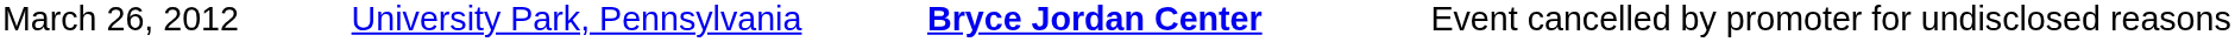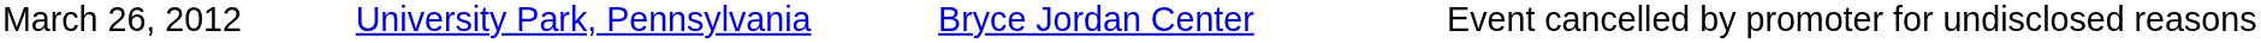March 26, 2012 | column 3: bold -> normal
